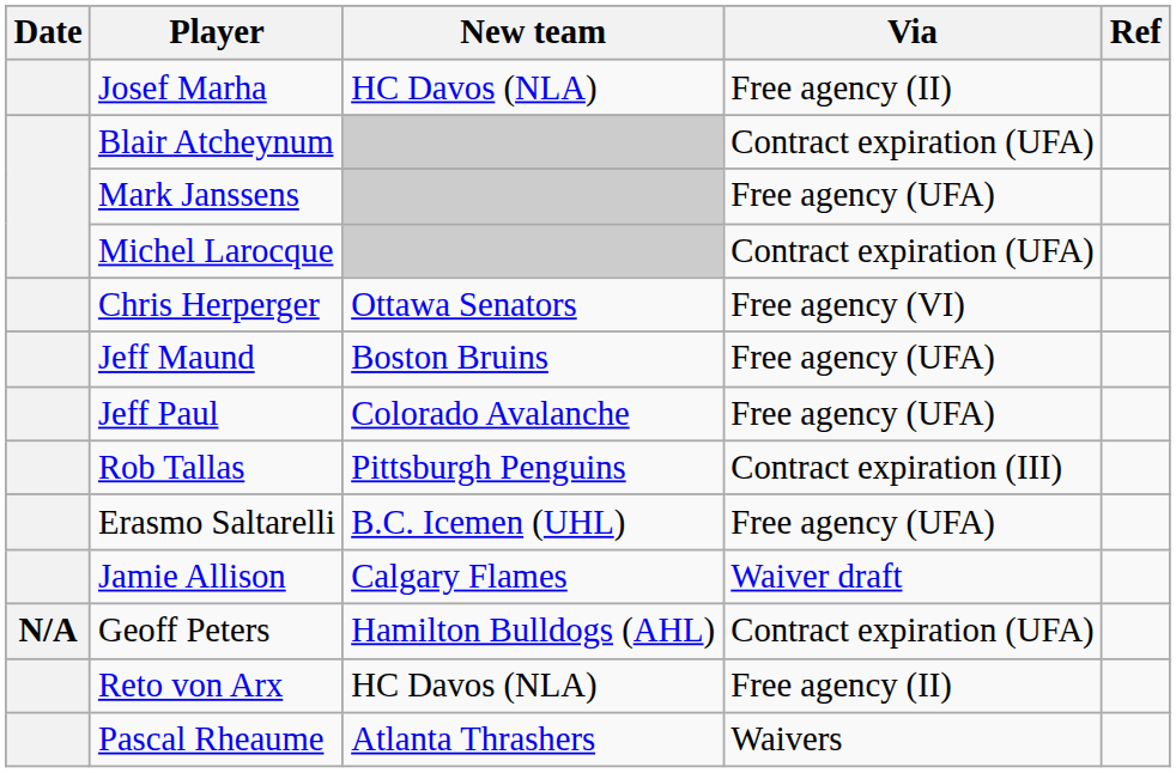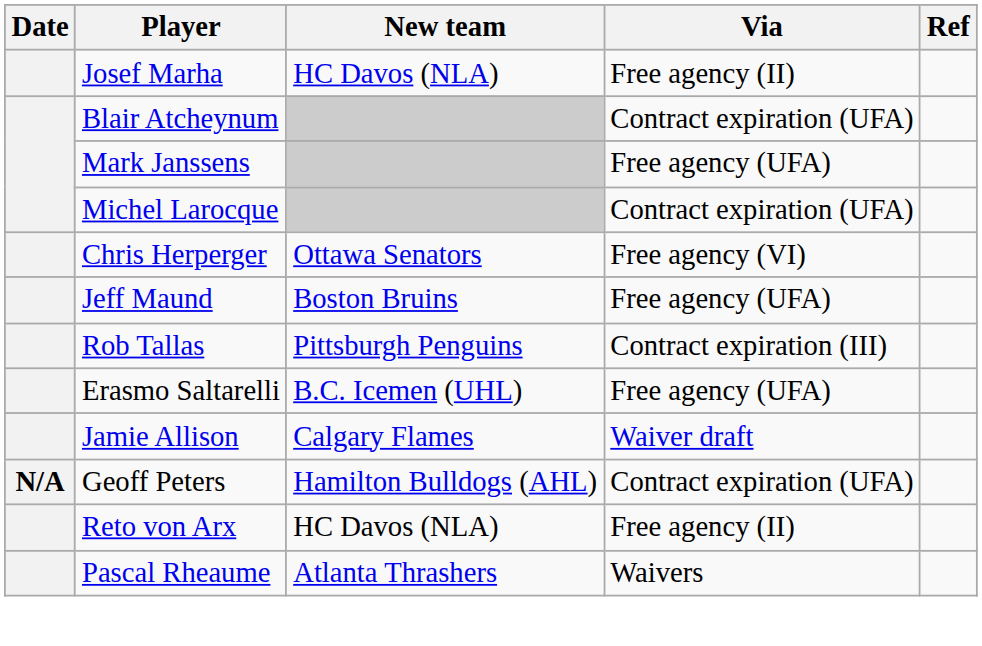- row: Jeff Paul | Colorado Avalanche | Free agency (UFA)
